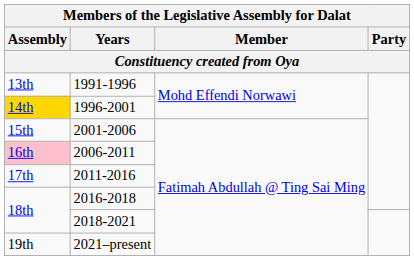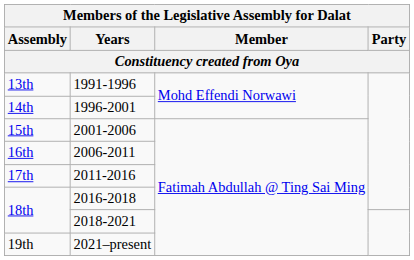1996-2001 | Assembly: gold background -> no background
2006-2011 | Assembly: pink background -> no background
